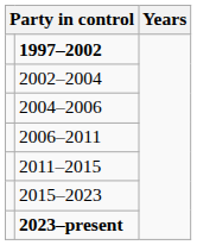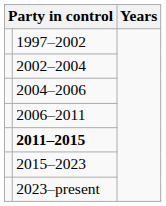1997–2002 | column 2: bold -> normal
2011–2015 | column 2: normal -> bold
2023–present | column 2: bold -> normal
